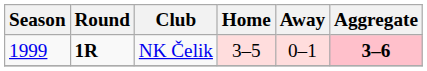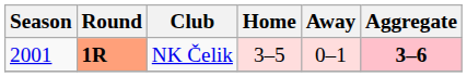NK Čelik | Season: 1999 -> 2001
NK Čelik | Round: no background -> lightsalmon background
